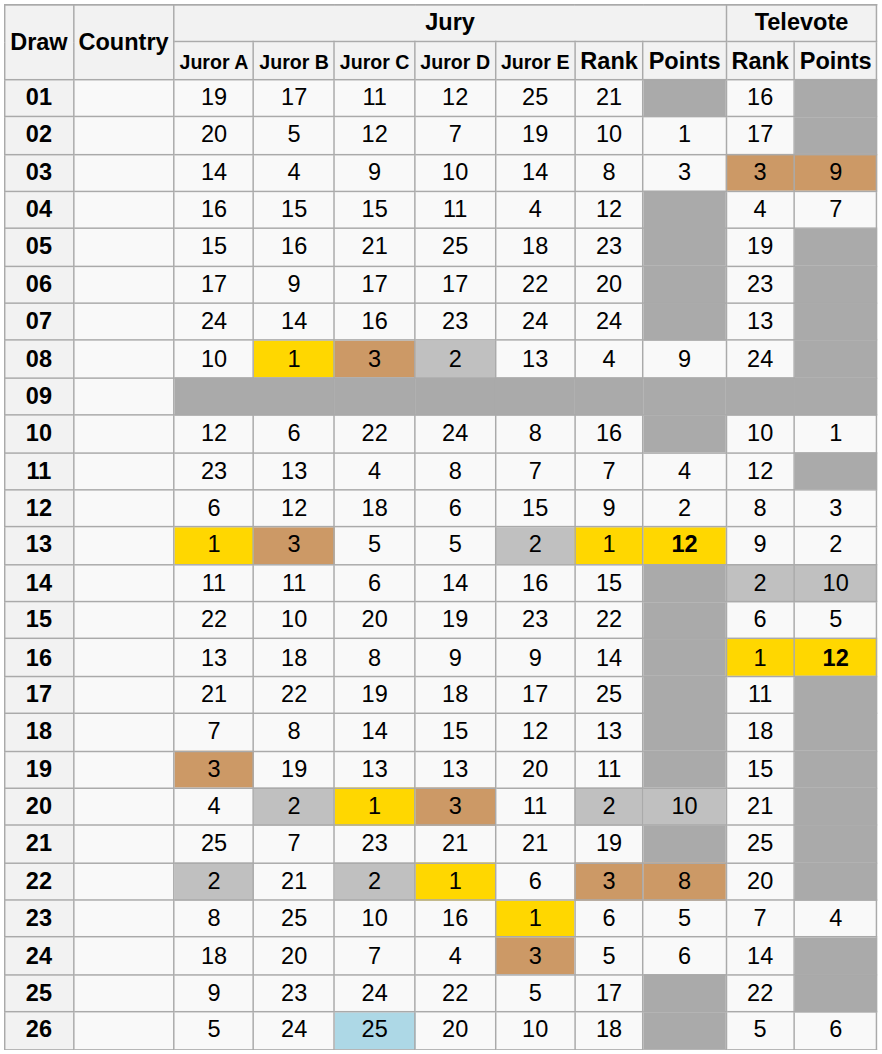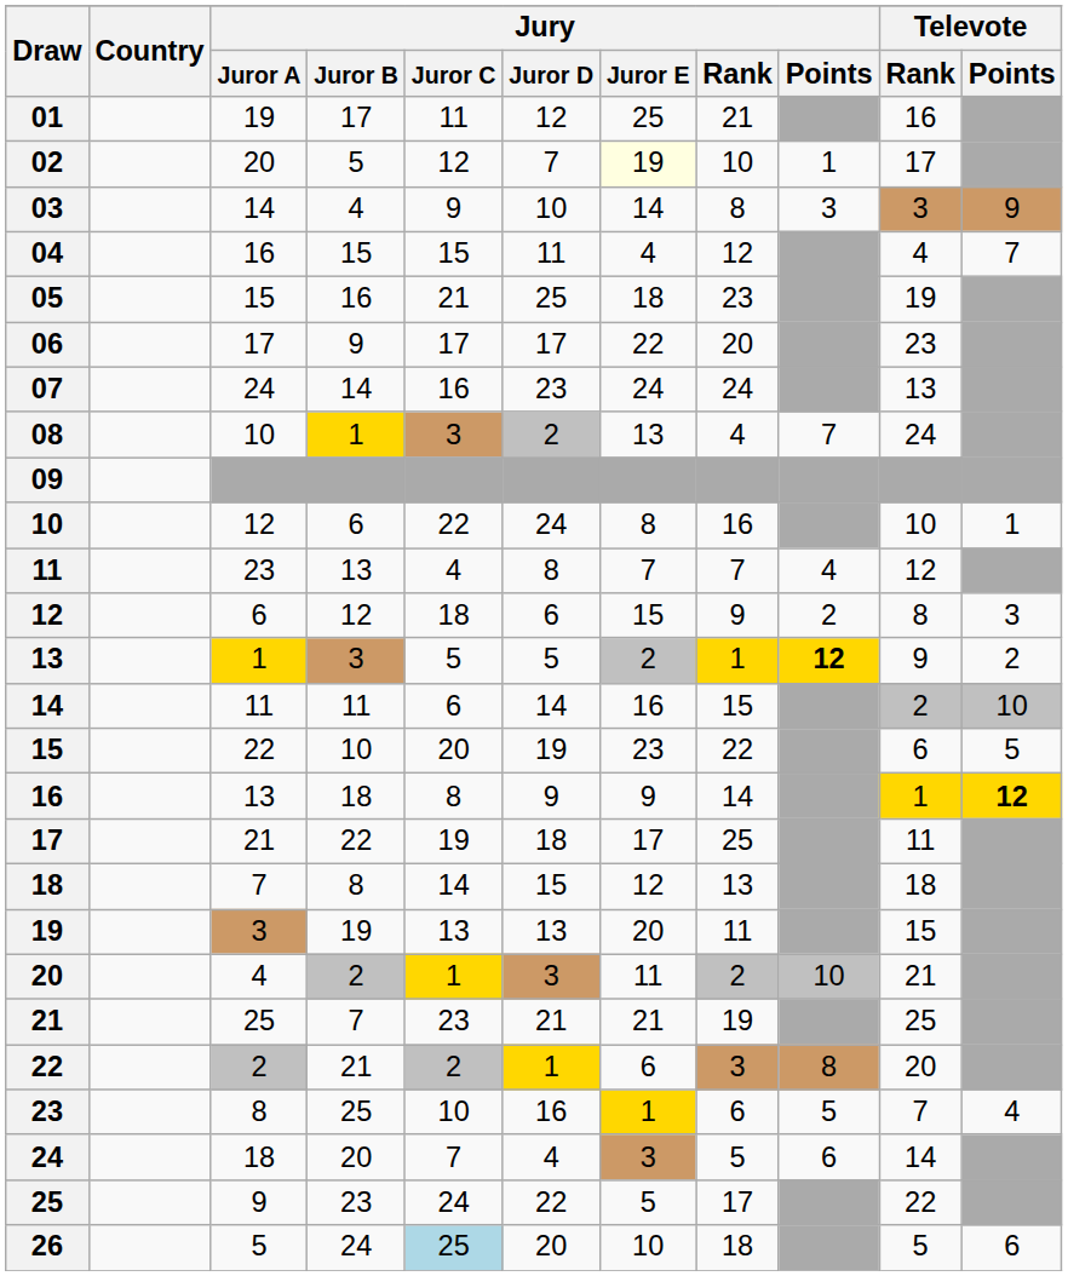02 | Jury / Juror E: no background -> lightyellow background
08 | Jury / Points: 9 -> 7
